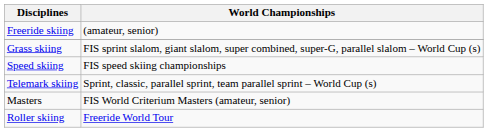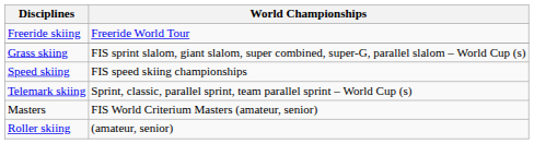Freeride skiing | World Championships: (amateur, senior) -> Freeride World Tour
Roller skiing | World Championships: Freeride World Tour -> (amateur, senior)
